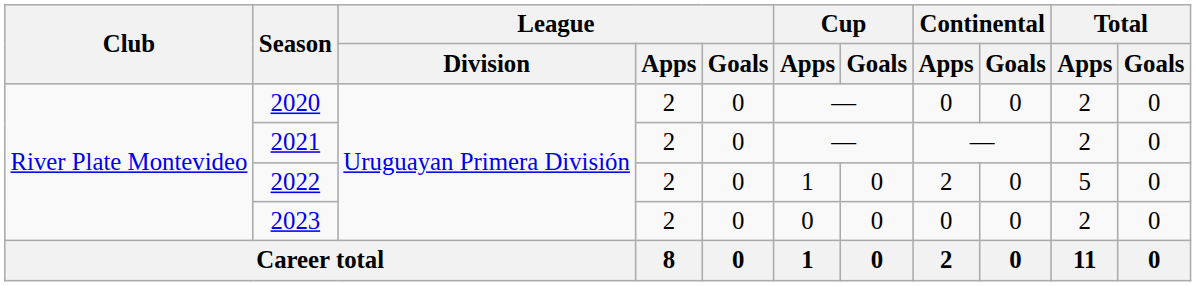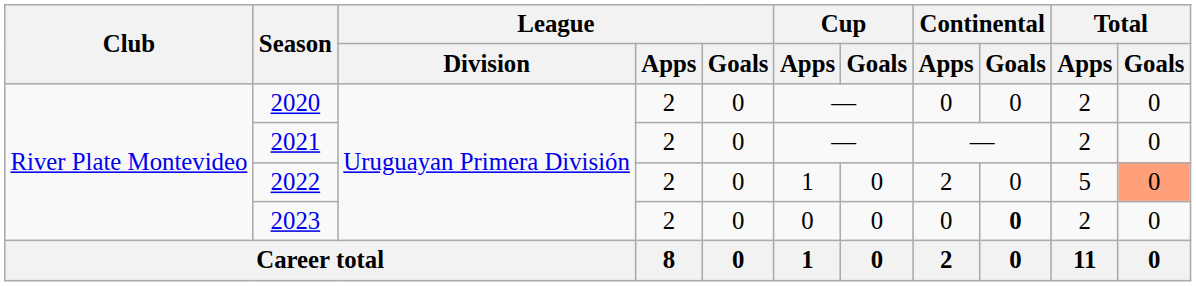2022 | Total / Goals: no background -> lightsalmon background
2023 | Continental / Goals: normal -> bold
